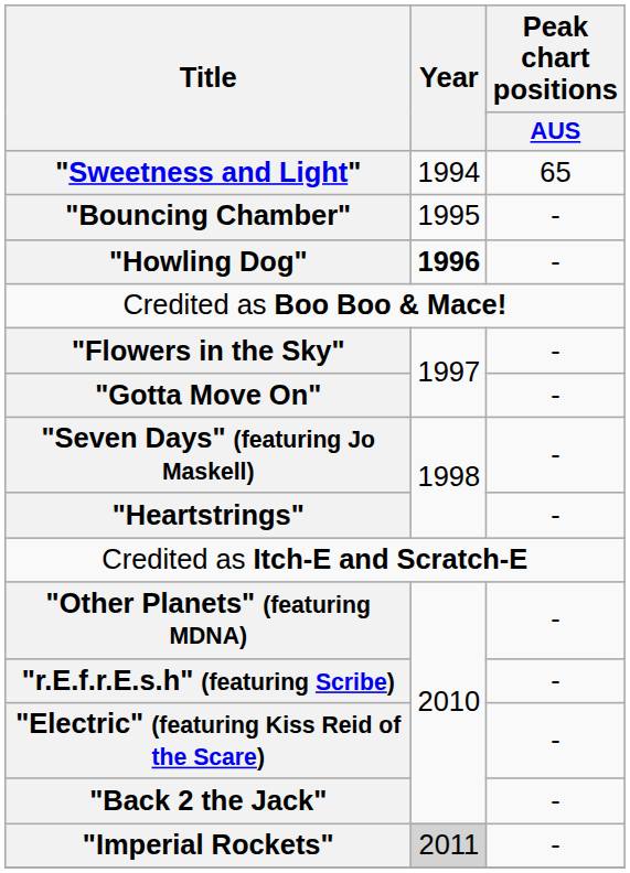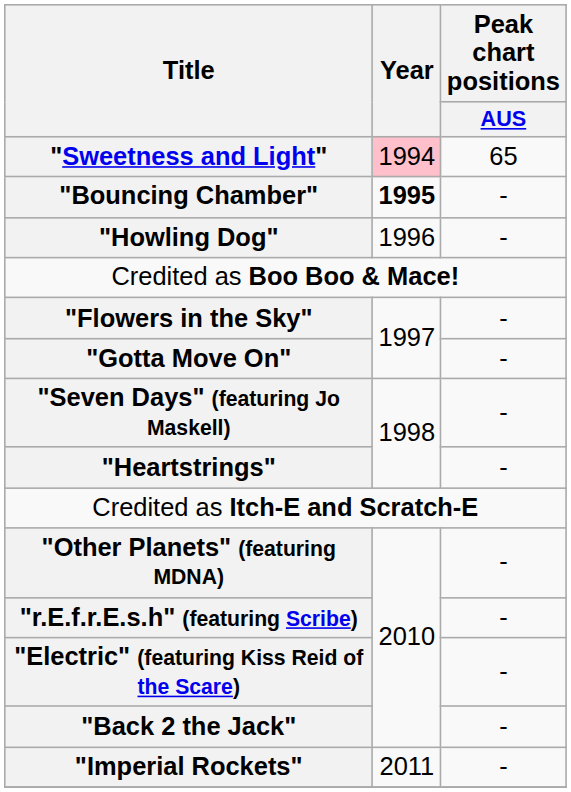"Sweetness and Light" | Year: no background -> pink background
"Bouncing Chamber" | Year: normal -> bold
"Howling Dog" | Year: bold -> normal
"Imperial Rockets" | Year: lightgrey background -> no background
